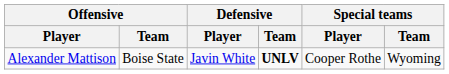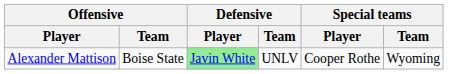Alexander Mattison | Defensive / Player: no background -> lightgreen background
Alexander Mattison | Defensive / Team: bold -> normal
